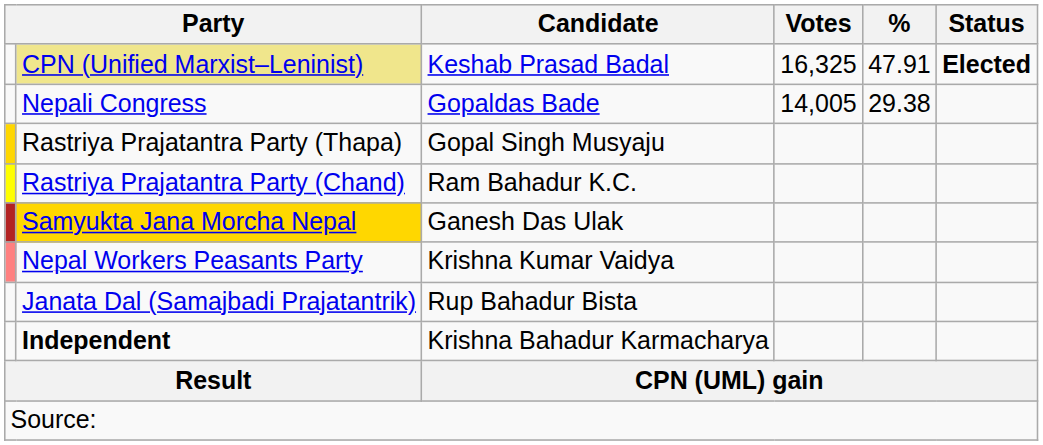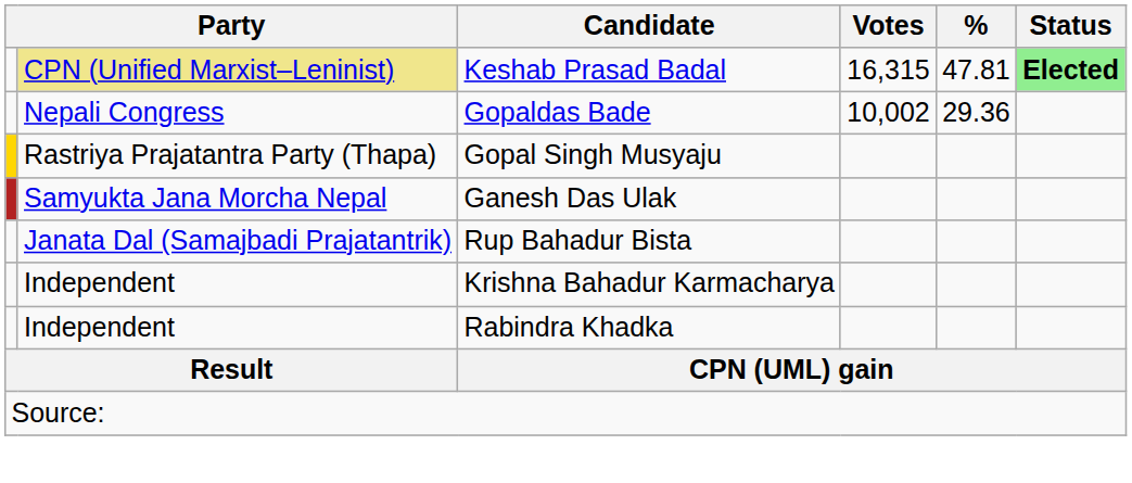Keshab Prasad Badal | Votes: 16,325 -> 16,315
Keshab Prasad Badal | %: 47.91 -> 47.81
Keshab Prasad Badal | Status: no background -> lightgreen background
Gopaldas Bade | Votes: 14,005 -> 10,002
Gopaldas Bade | %: 29.38 -> 29.36
- row: Rastriya Prajatantra Party (Chand) | Ram Bahadur K.C.
Ganesh Das Ulak | column 2: gold background -> no background
- row: Nepal Workers Peasants Party | Krishna Kumar Vaidya
Krishna Bahadur Karmacharya | column 2: bold -> normal
+ row: Independent | Rabindra Khadka
